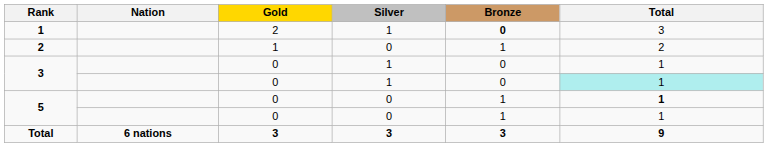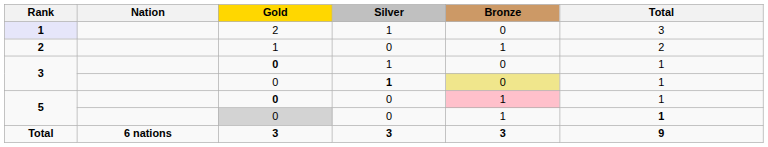row 2 | Rank: no background -> lavender background
row 2 | Bronze: bold -> normal
row 4 | Gold: normal -> bold
row 5 | Silver: normal -> bold
row 5 | Bronze: no background -> khaki background
row 5 | Total: paleturquoise background -> no background
row 6 | Gold: normal -> bold
row 6 | Bronze: no background -> pink background
row 6 | Total: bold -> normal
row 7 | Gold: no background -> lightgrey background
row 7 | Total: normal -> bold
